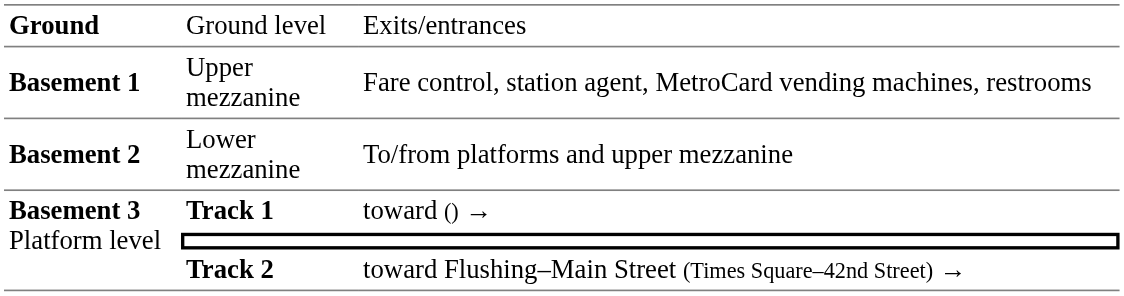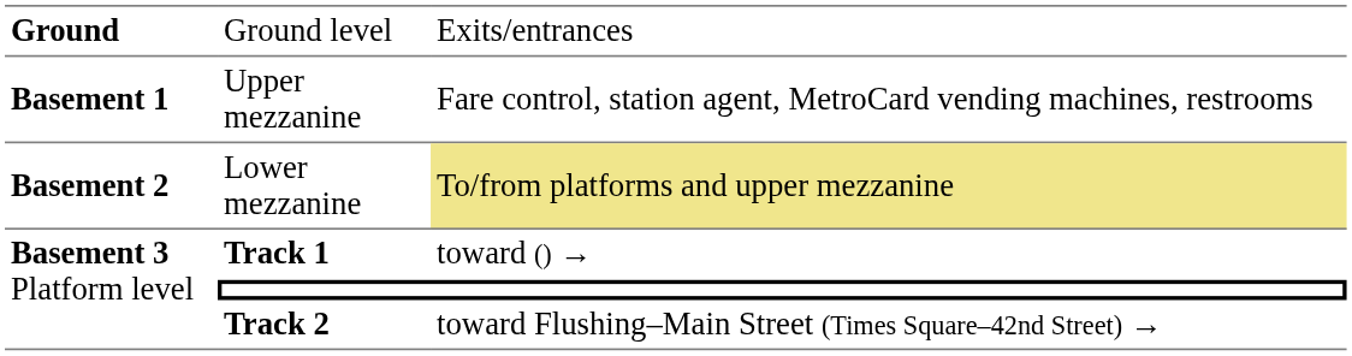Lower mezzanine | column 3: no background -> khaki background
